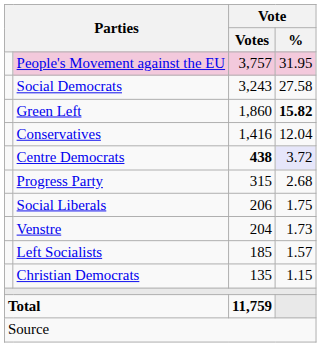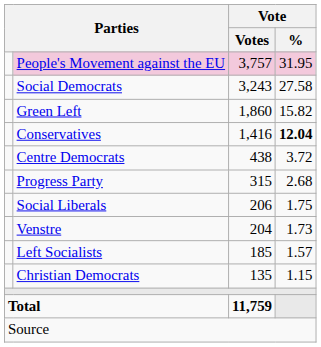Green Left | Vote / %: bold -> normal
Conservatives | Vote / %: normal -> bold
Centre Democrats | Vote / Votes: bold -> normal
Centre Democrats | Vote / %: lavender background -> no background
